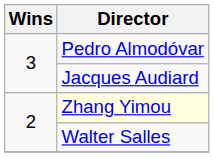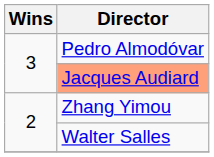Jacques Audiard | Director: no background -> lightsalmon background
Zhang Yimou | Director: lightyellow background -> no background
